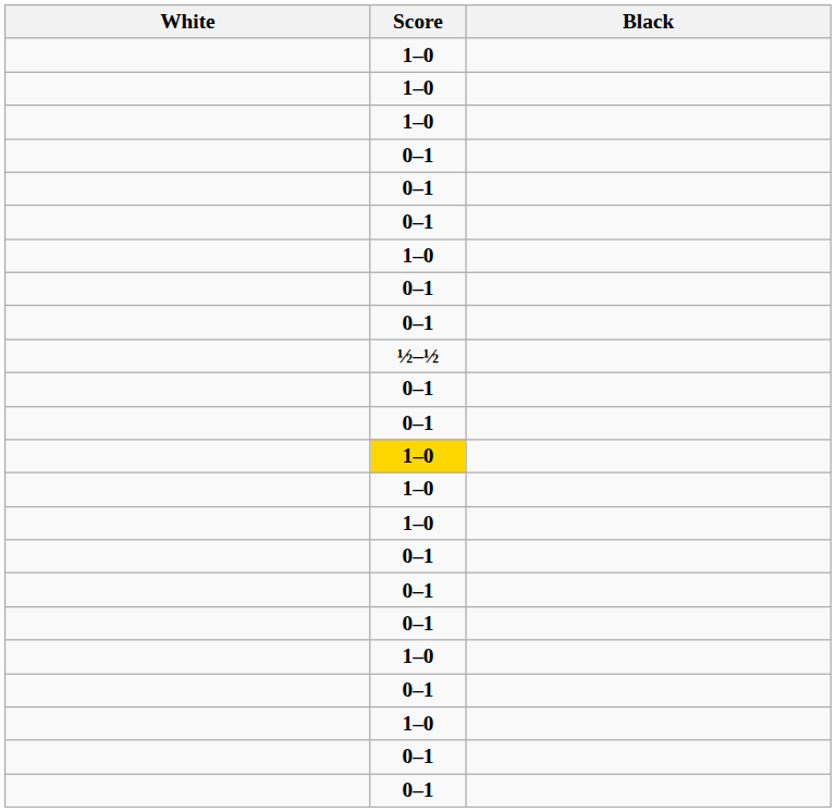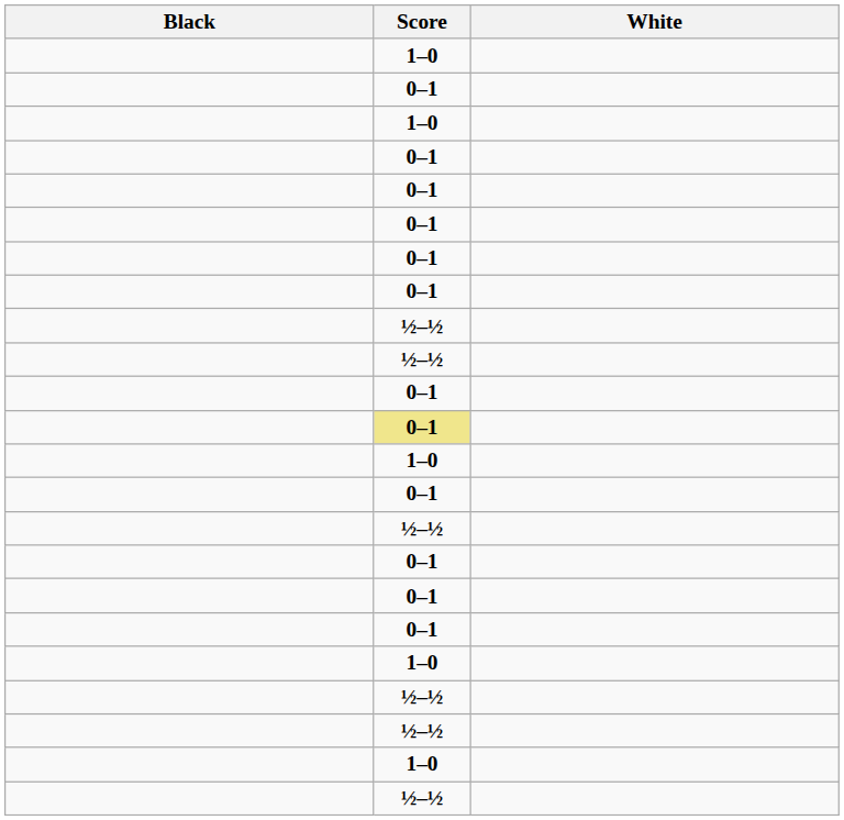columns swapped: White <-> Black
row 3 | Score: 1–0 -> 0–1
row 8 | Score: 1–0 -> 0–1
row 10 | Score: 0–1 -> ½–½
row 13 | Score: no background -> khaki background
row 14 | Score: gold background -> no background
row 15 | Score: 1–0 -> 0–1
row 16 | Score: 1–0 -> ½–½
row 21 | Score: 0–1 -> ½–½
row 22 | Score: 1–0 -> ½–½
row 23 | Score: 0–1 -> 1–0
row 24 | Score: 0–1 -> ½–½
